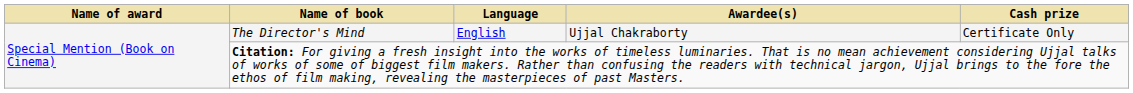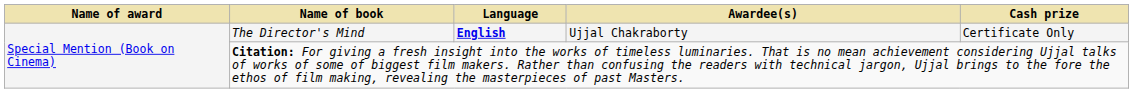The Director's Mind | Language: normal -> bold
